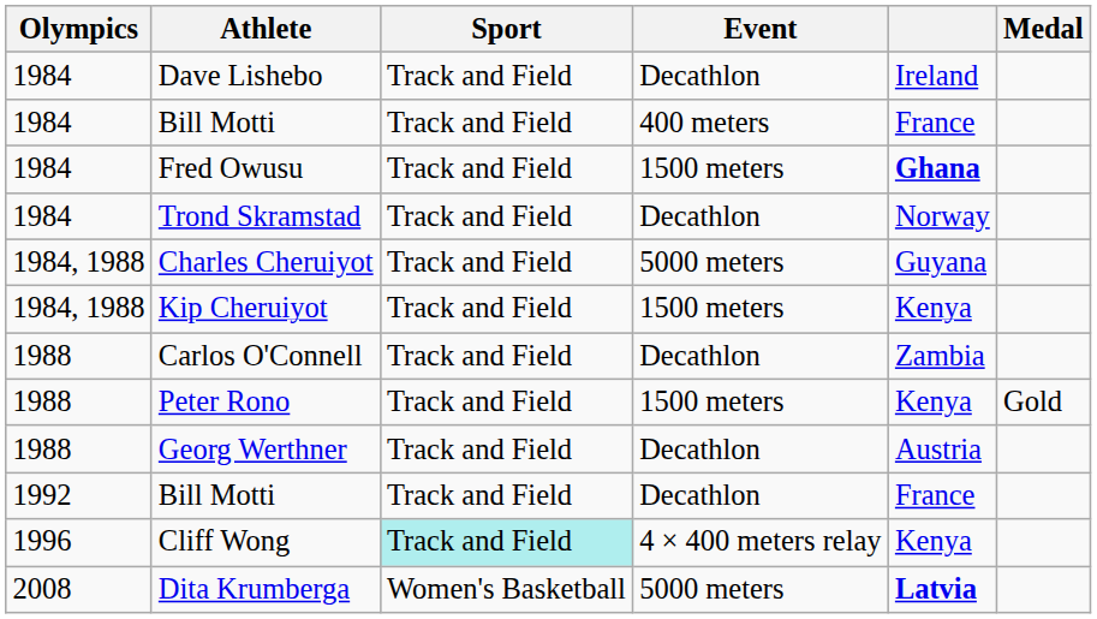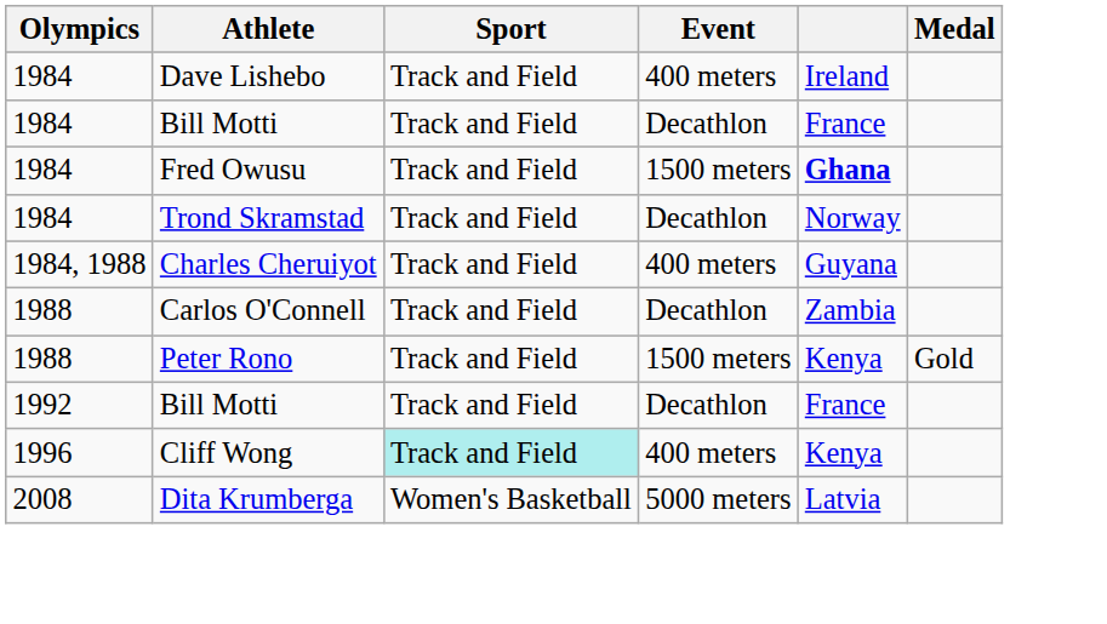Dave Lishebo | Event: Decathlon -> 400 meters
1984 / Bill Motti | Event: 400 meters -> Decathlon
Charles Cheruiyot | Event: 5000 meters -> 400 meters
- row: 1984, 1988 | Kip Cheruiyot | Track and Field | 1500 meters | Kenya
- row: 1988 | Georg Werthner | Track and Field | Decathlon | Austria
Cliff Wong | Event: 4 × 400 meters relay -> 400 meters
Dita Krumberga | column 5: bold -> normal
